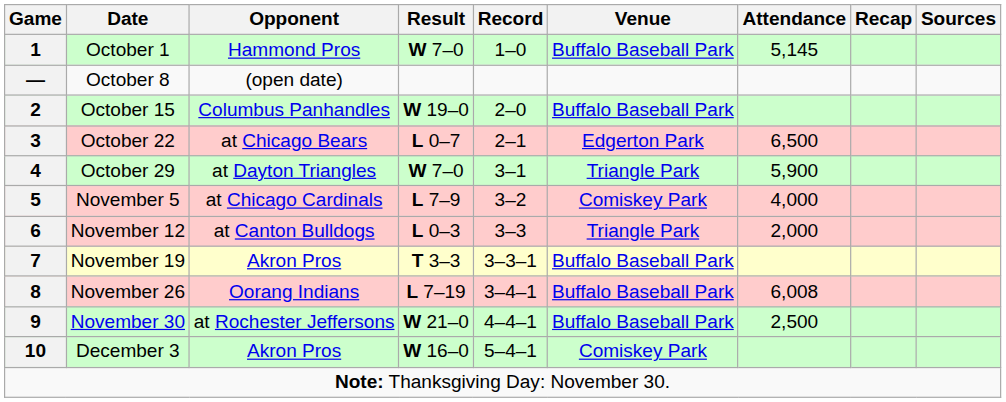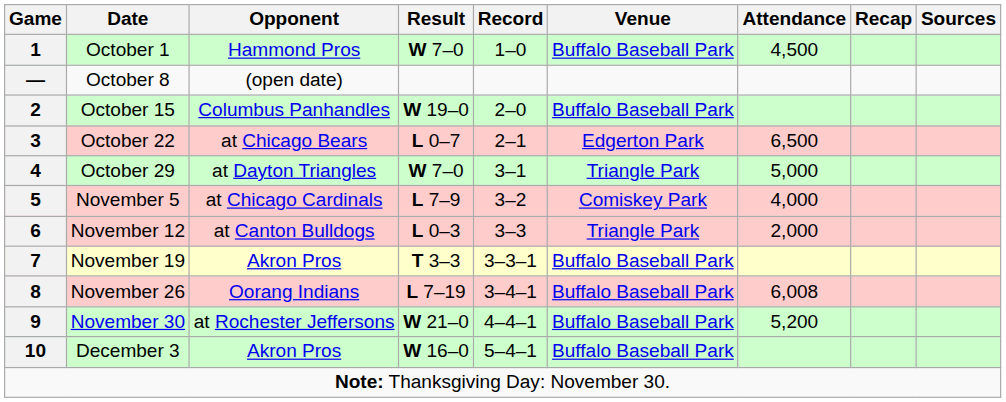1 | Attendance: 5,145 -> 4,500
4 | Attendance: 5,900 -> 5,000
9 | Attendance: 2,500 -> 5,200
10 | Venue: Comiskey Park -> Buffalo Baseball Park
